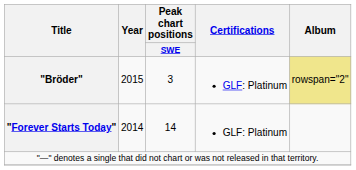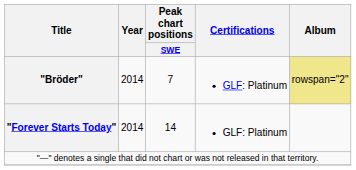"Bröder" | Year: 2015 -> 2014
"Bröder" | Peak chart positions / SWE: 3 -> 7
